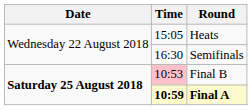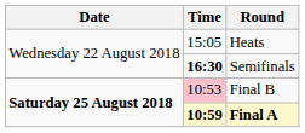Semifinals | Time: normal -> bold
